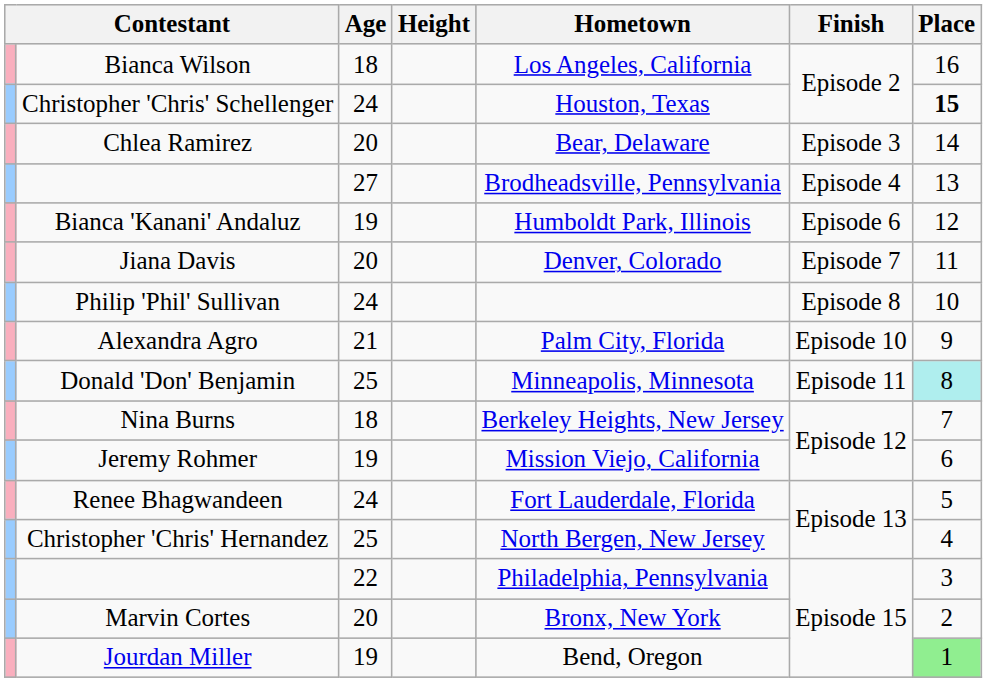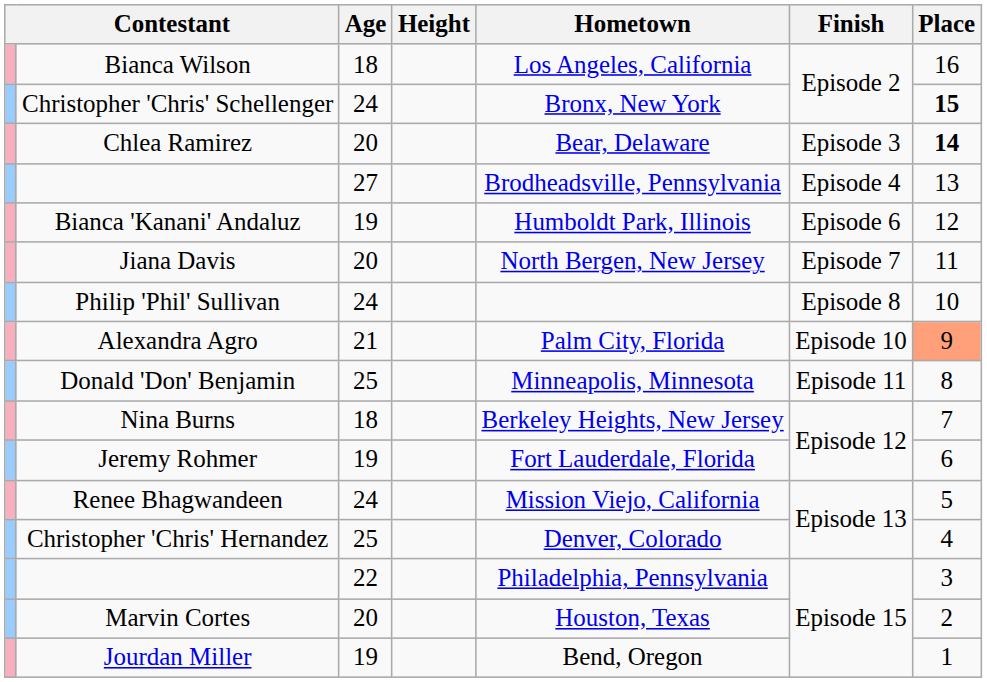Christopher 'Chris' Schellenger | Hometown: Houston, Texas -> Bronx, New York
Chlea Ramirez | Place: normal -> bold
Jiana Davis | Hometown: Denver, Colorado -> North Bergen, New Jersey
Alexandra Agro | Place: no background -> lightsalmon background
Donald 'Don' Benjamin | Place: paleturquoise background -> no background
Jeremy Rohmer | Hometown: Mission Viejo, California -> Fort Lauderdale, Florida
Renee Bhagwandeen | Hometown: Fort Lauderdale, Florida -> Mission Viejo, California
Christopher 'Chris' Hernandez | Hometown: North Bergen, New Jersey -> Denver, Colorado
Marvin Cortes | Hometown: Bronx, New York -> Houston, Texas
Jourdan Miller | Place: lightgreen background -> no background
